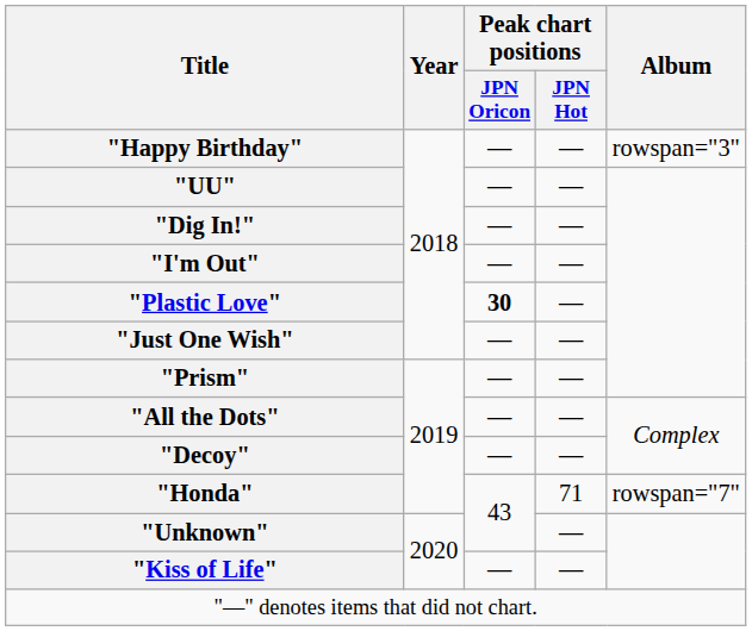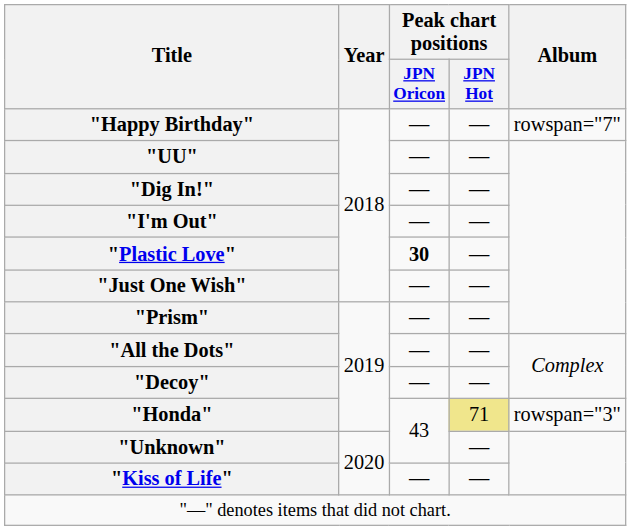"Happy Birthday" | Album: rowspan="3" -> rowspan="7"
"Honda" | Peak chart positions / JPN Hot: no background -> khaki background
"Honda" | Album: rowspan="7" -> rowspan="3"
